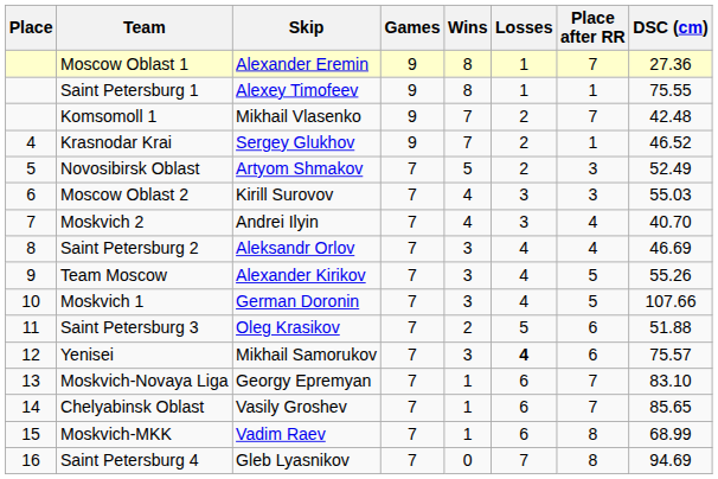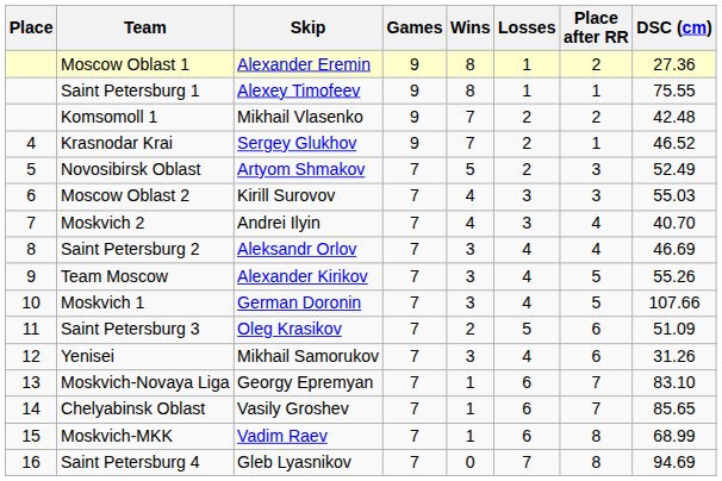Moscow Oblast 1 | Place after RR: 7 -> 2
Komsomoll 1 | Place after RR: 7 -> 2
Saint Petersburg 3 | DSC (cm): 51.88 -> 51.09
Yenisei | Losses: bold -> normal
Yenisei | DSC (cm): 75.57 -> 31.26
